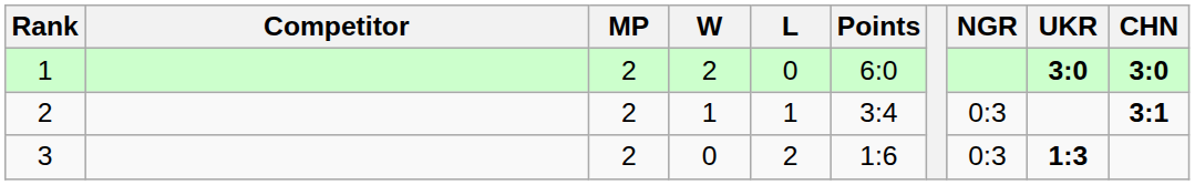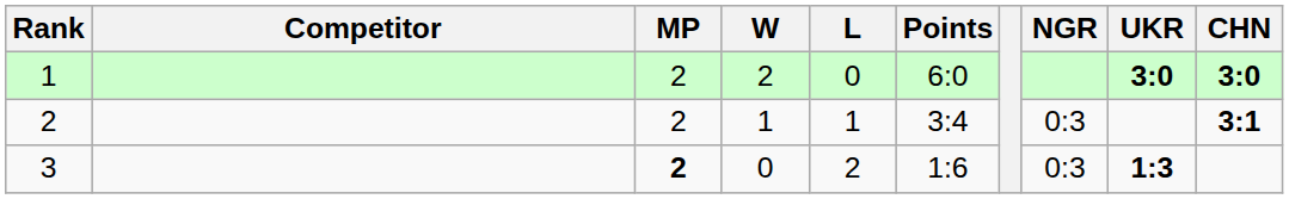3 | MP: normal -> bold
